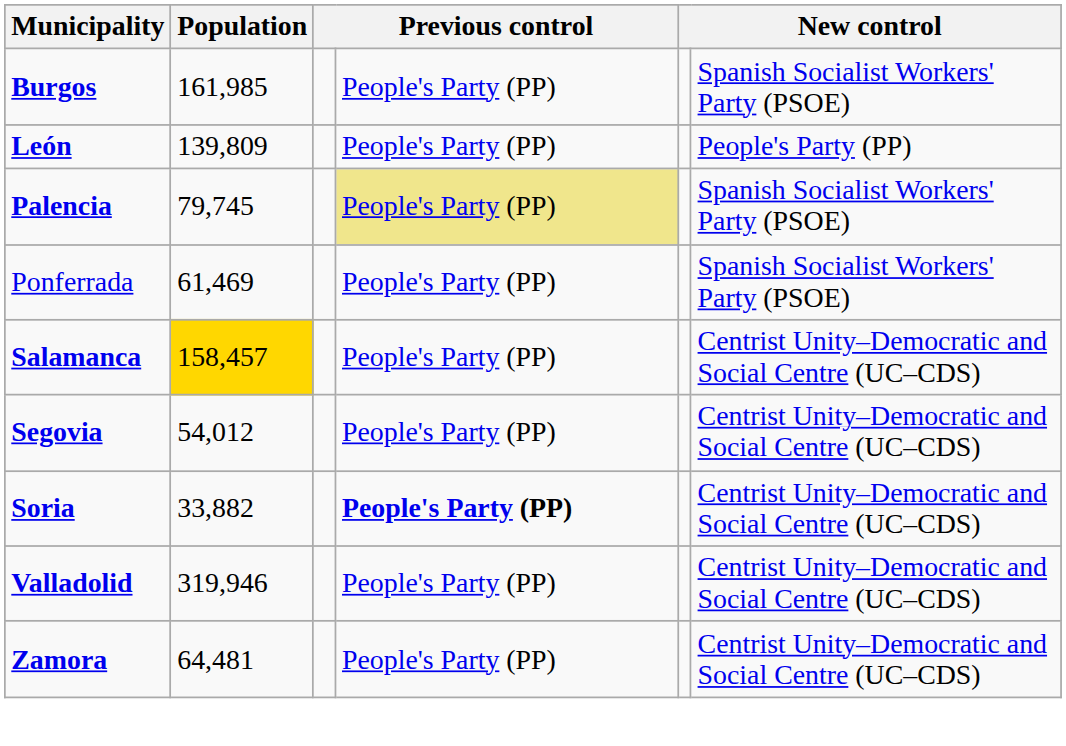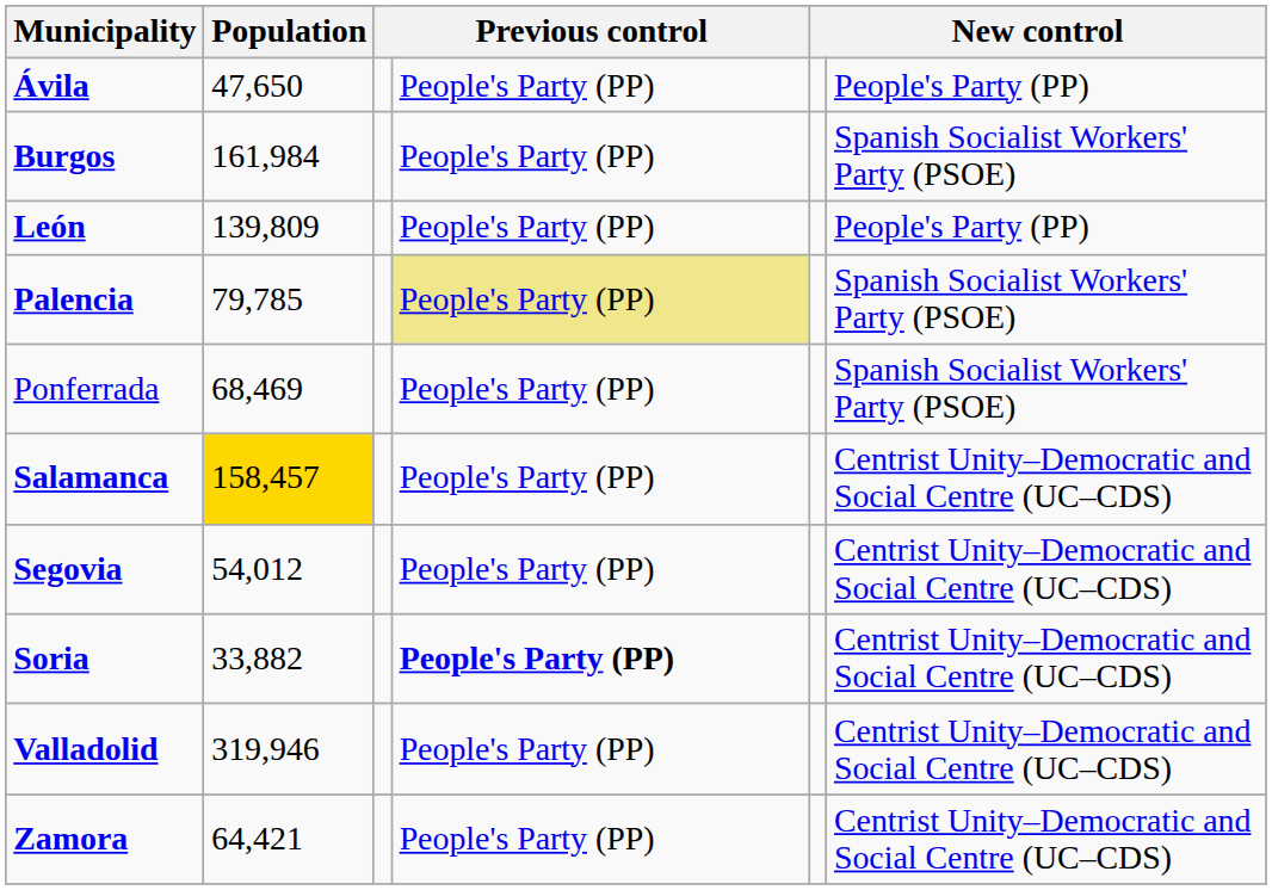+ row: Ávila | 47,650 | People's Party (PP) | People's Party (PP)
Burgos | Population: 161,985 -> 161,984
Palencia | Population: 79,745 -> 79,785
Ponferrada | Population: 61,469 -> 68,469
Zamora | Population: 64,481 -> 64,421
